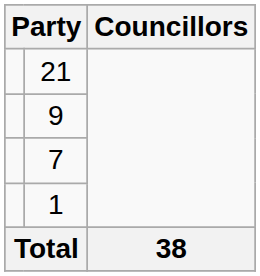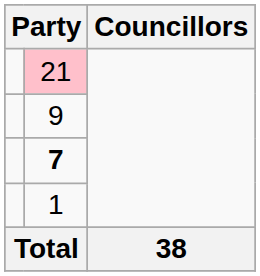21 | column 2: no background -> pink background
7 | column 2: normal -> bold
